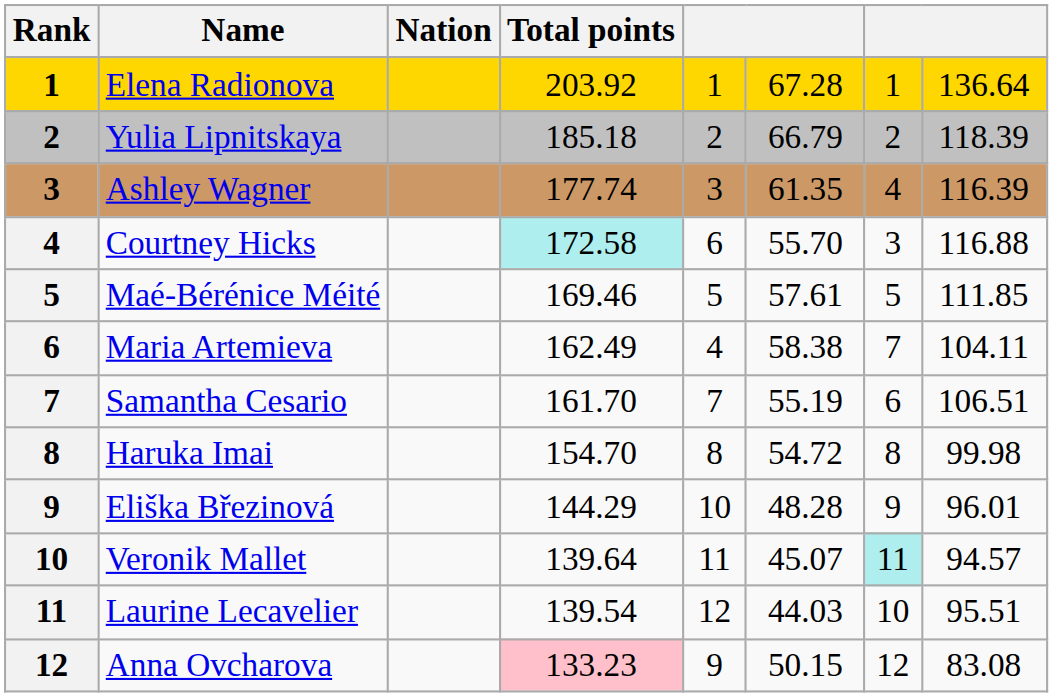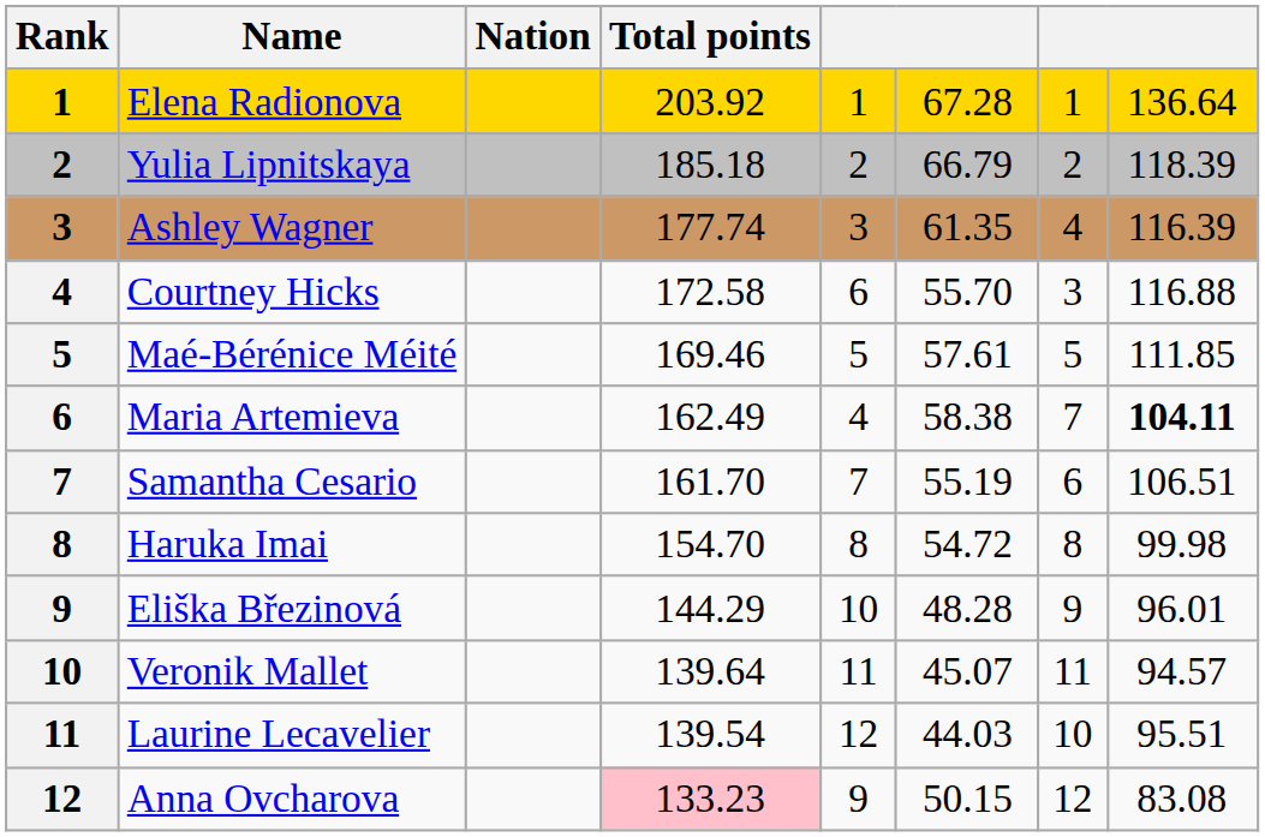Courtney Hicks | Total points: paleturquoise background -> no background
Maria Artemieva | column 8: normal -> bold
Veronik Mallet | column 7: paleturquoise background -> no background
